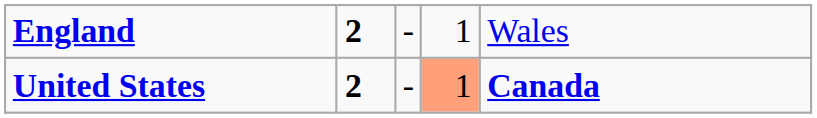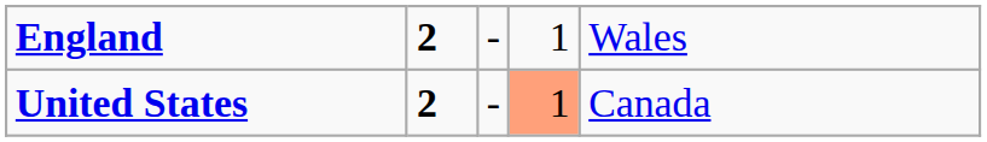United States | column 5: bold -> normal
